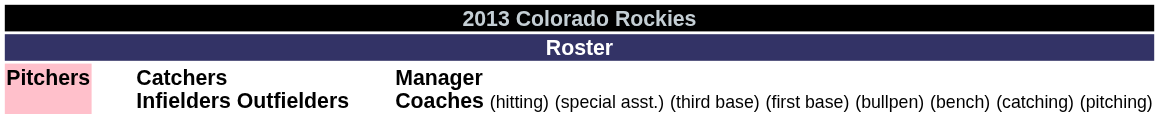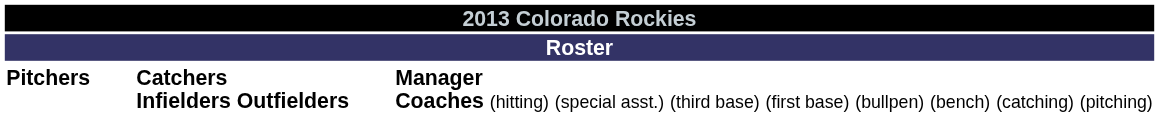Pitchers | column 1: pink background -> no background
